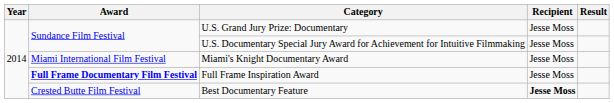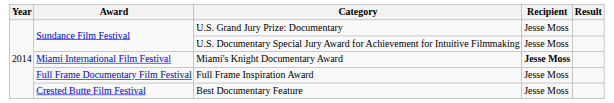Miami's Knight Documentary Award | Recipient: normal -> bold
Full Frame Inspiration Award | Award: bold -> normal
Best Documentary Feature | Recipient: bold -> normal
